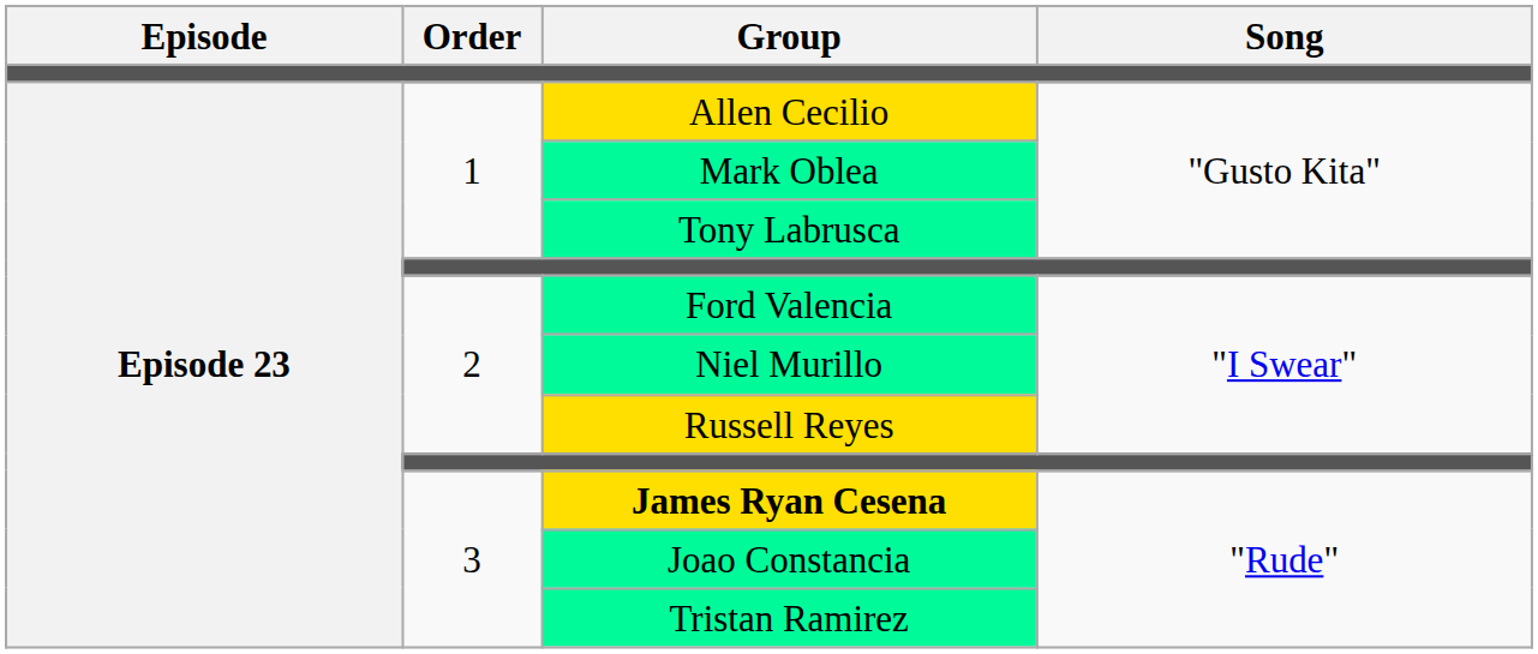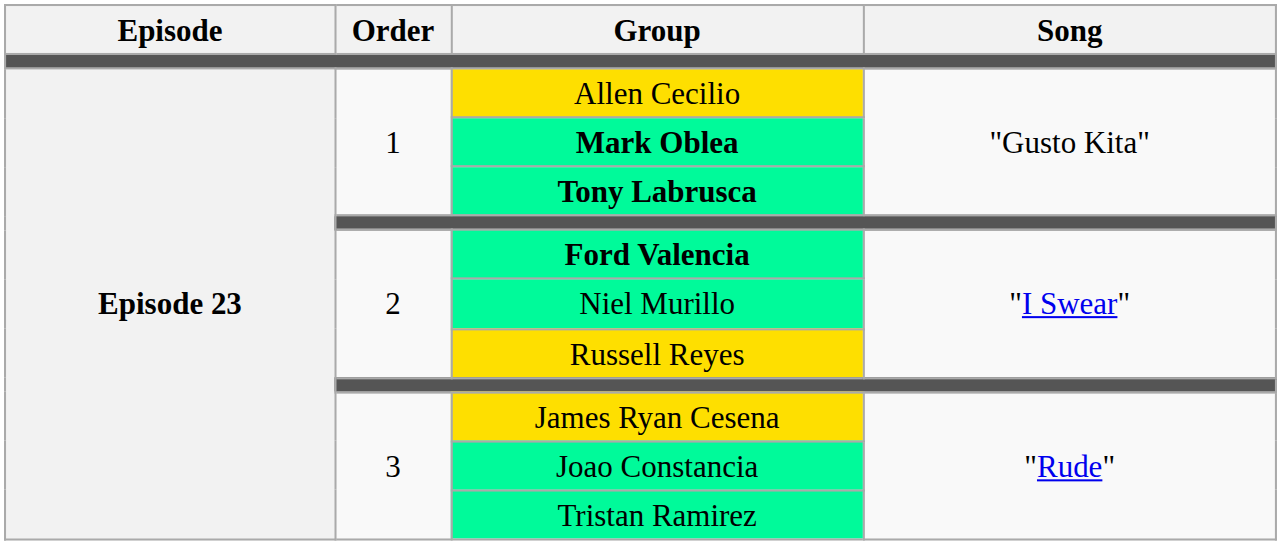Mark Oblea | Group: normal -> bold
Tony Labrusca | Group: normal -> bold
Ford Valencia | Group: normal -> bold
James Ryan Cesena | Group: bold -> normal
